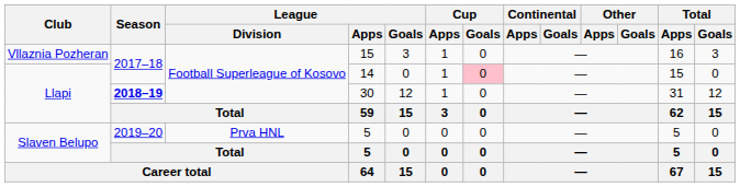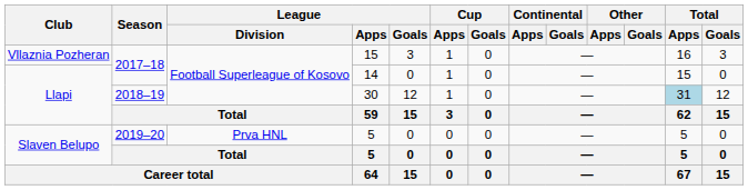14 | Cup / Goals: pink background -> no background
30 | Season: bold -> normal
30 | Total / Apps: no background -> lightblue background
